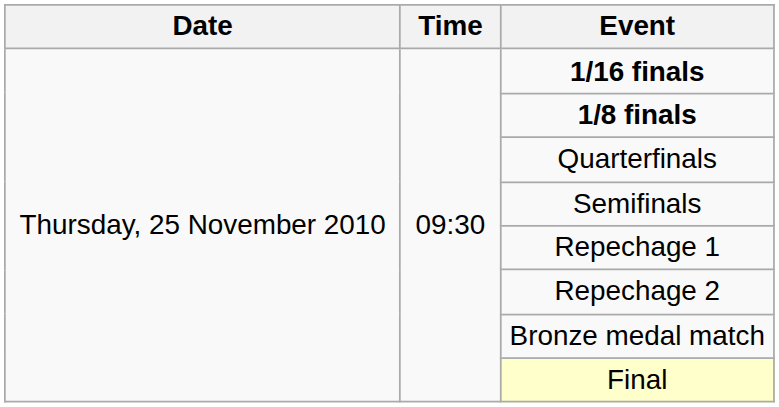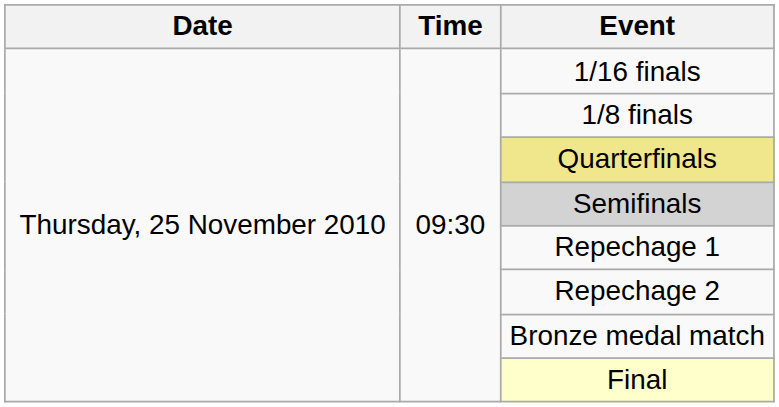1/16 finals | Event: bold -> normal
1/8 finals | Event: bold -> normal
Quarterfinals | Event: no background -> khaki background
Semifinals | Event: no background -> lightgrey background
